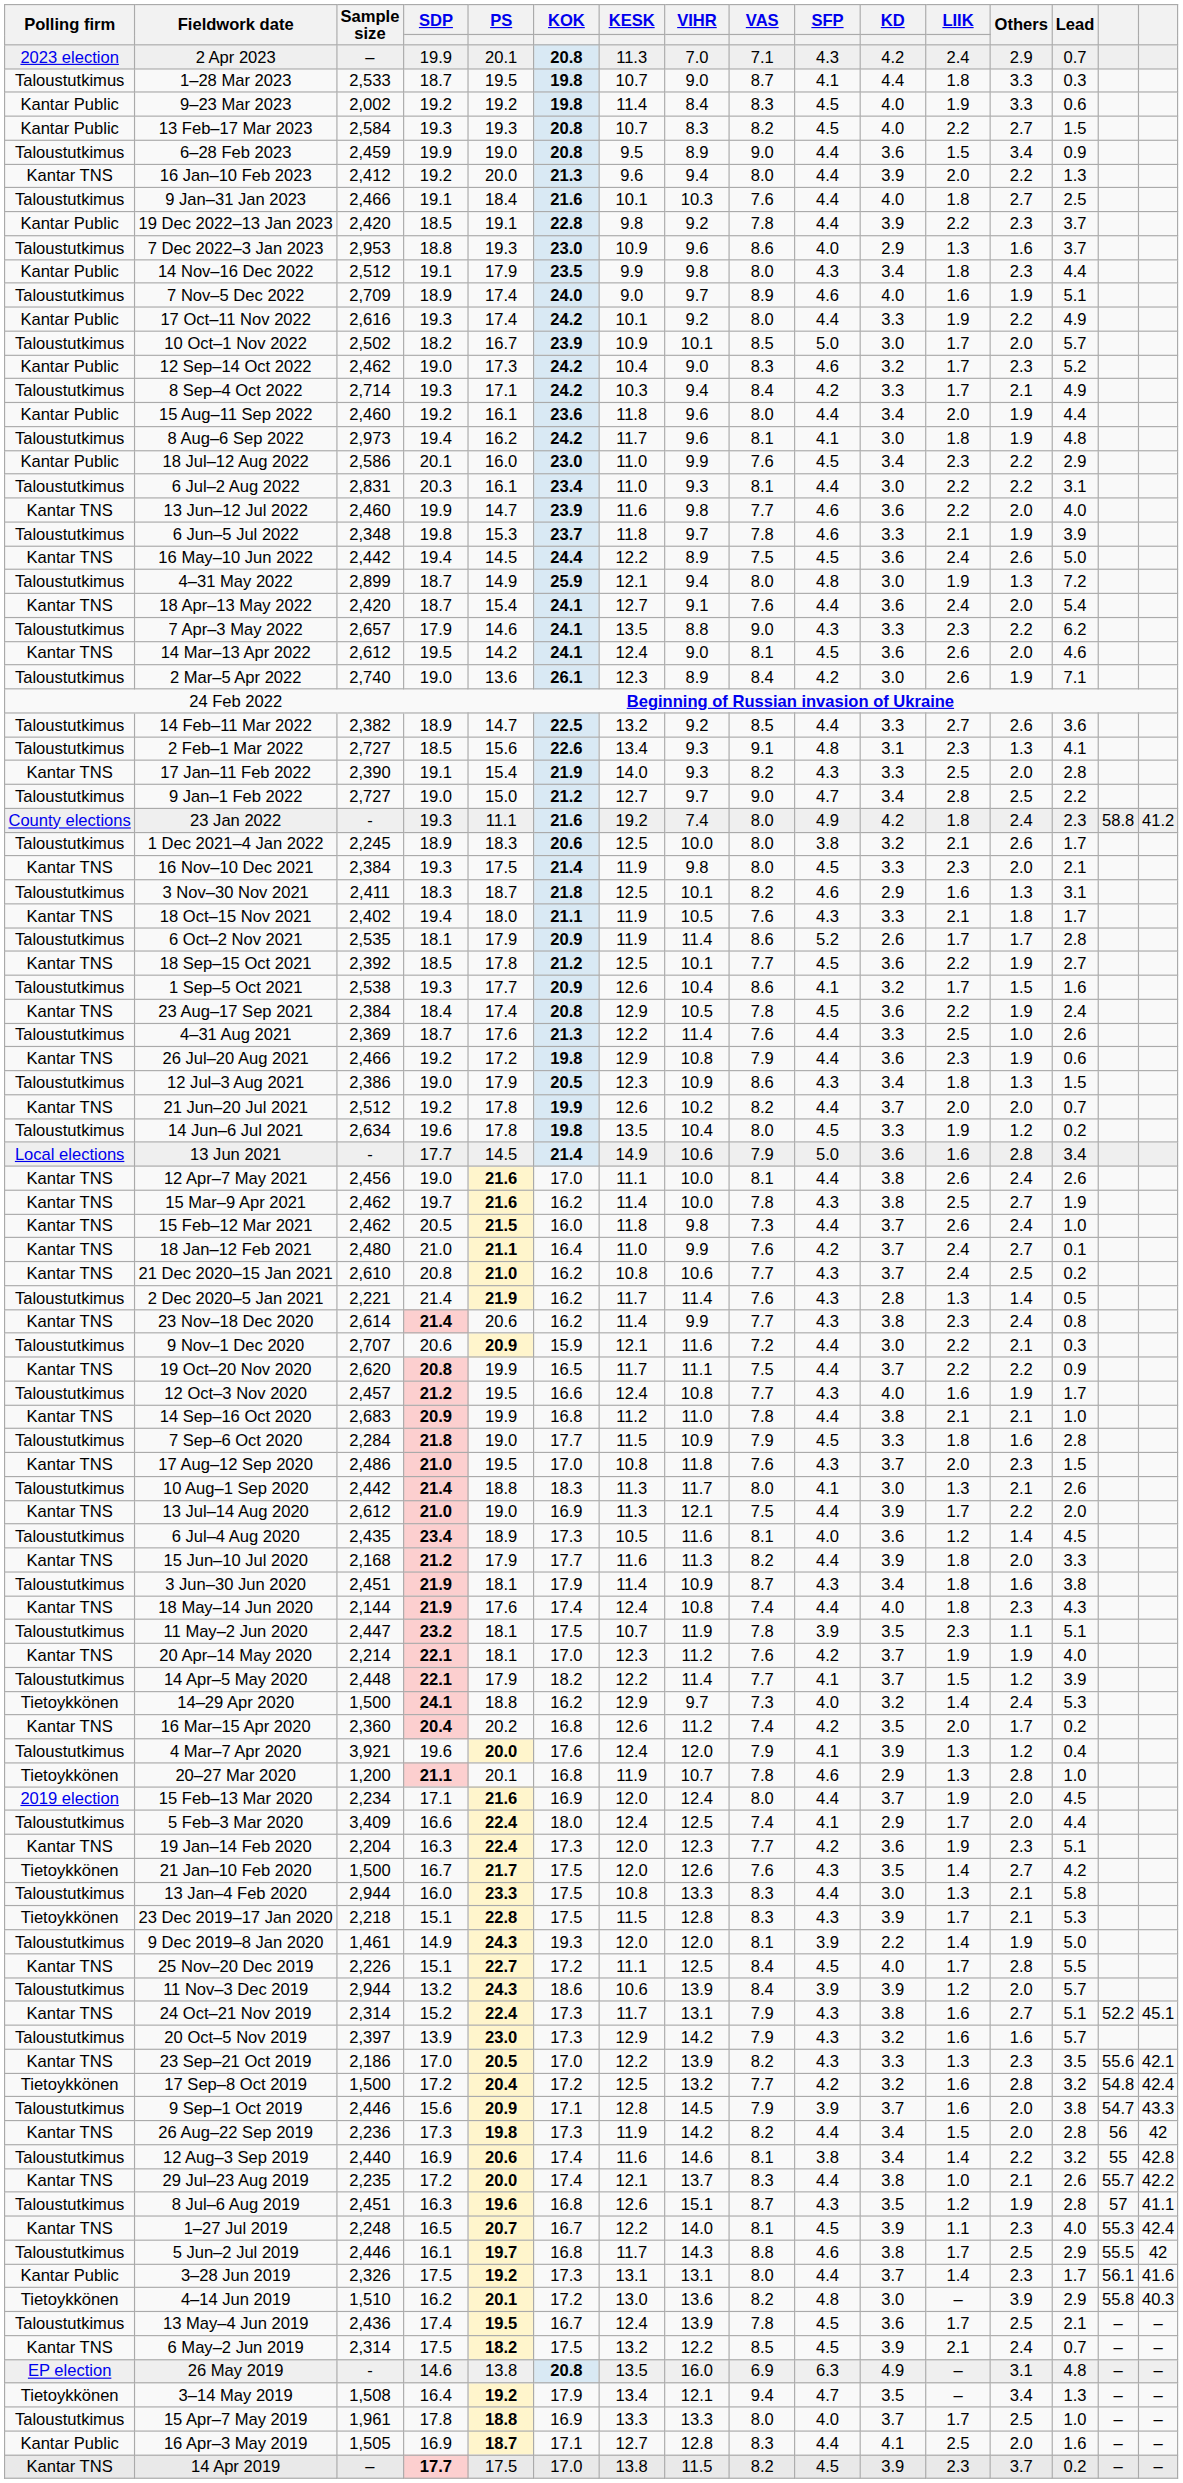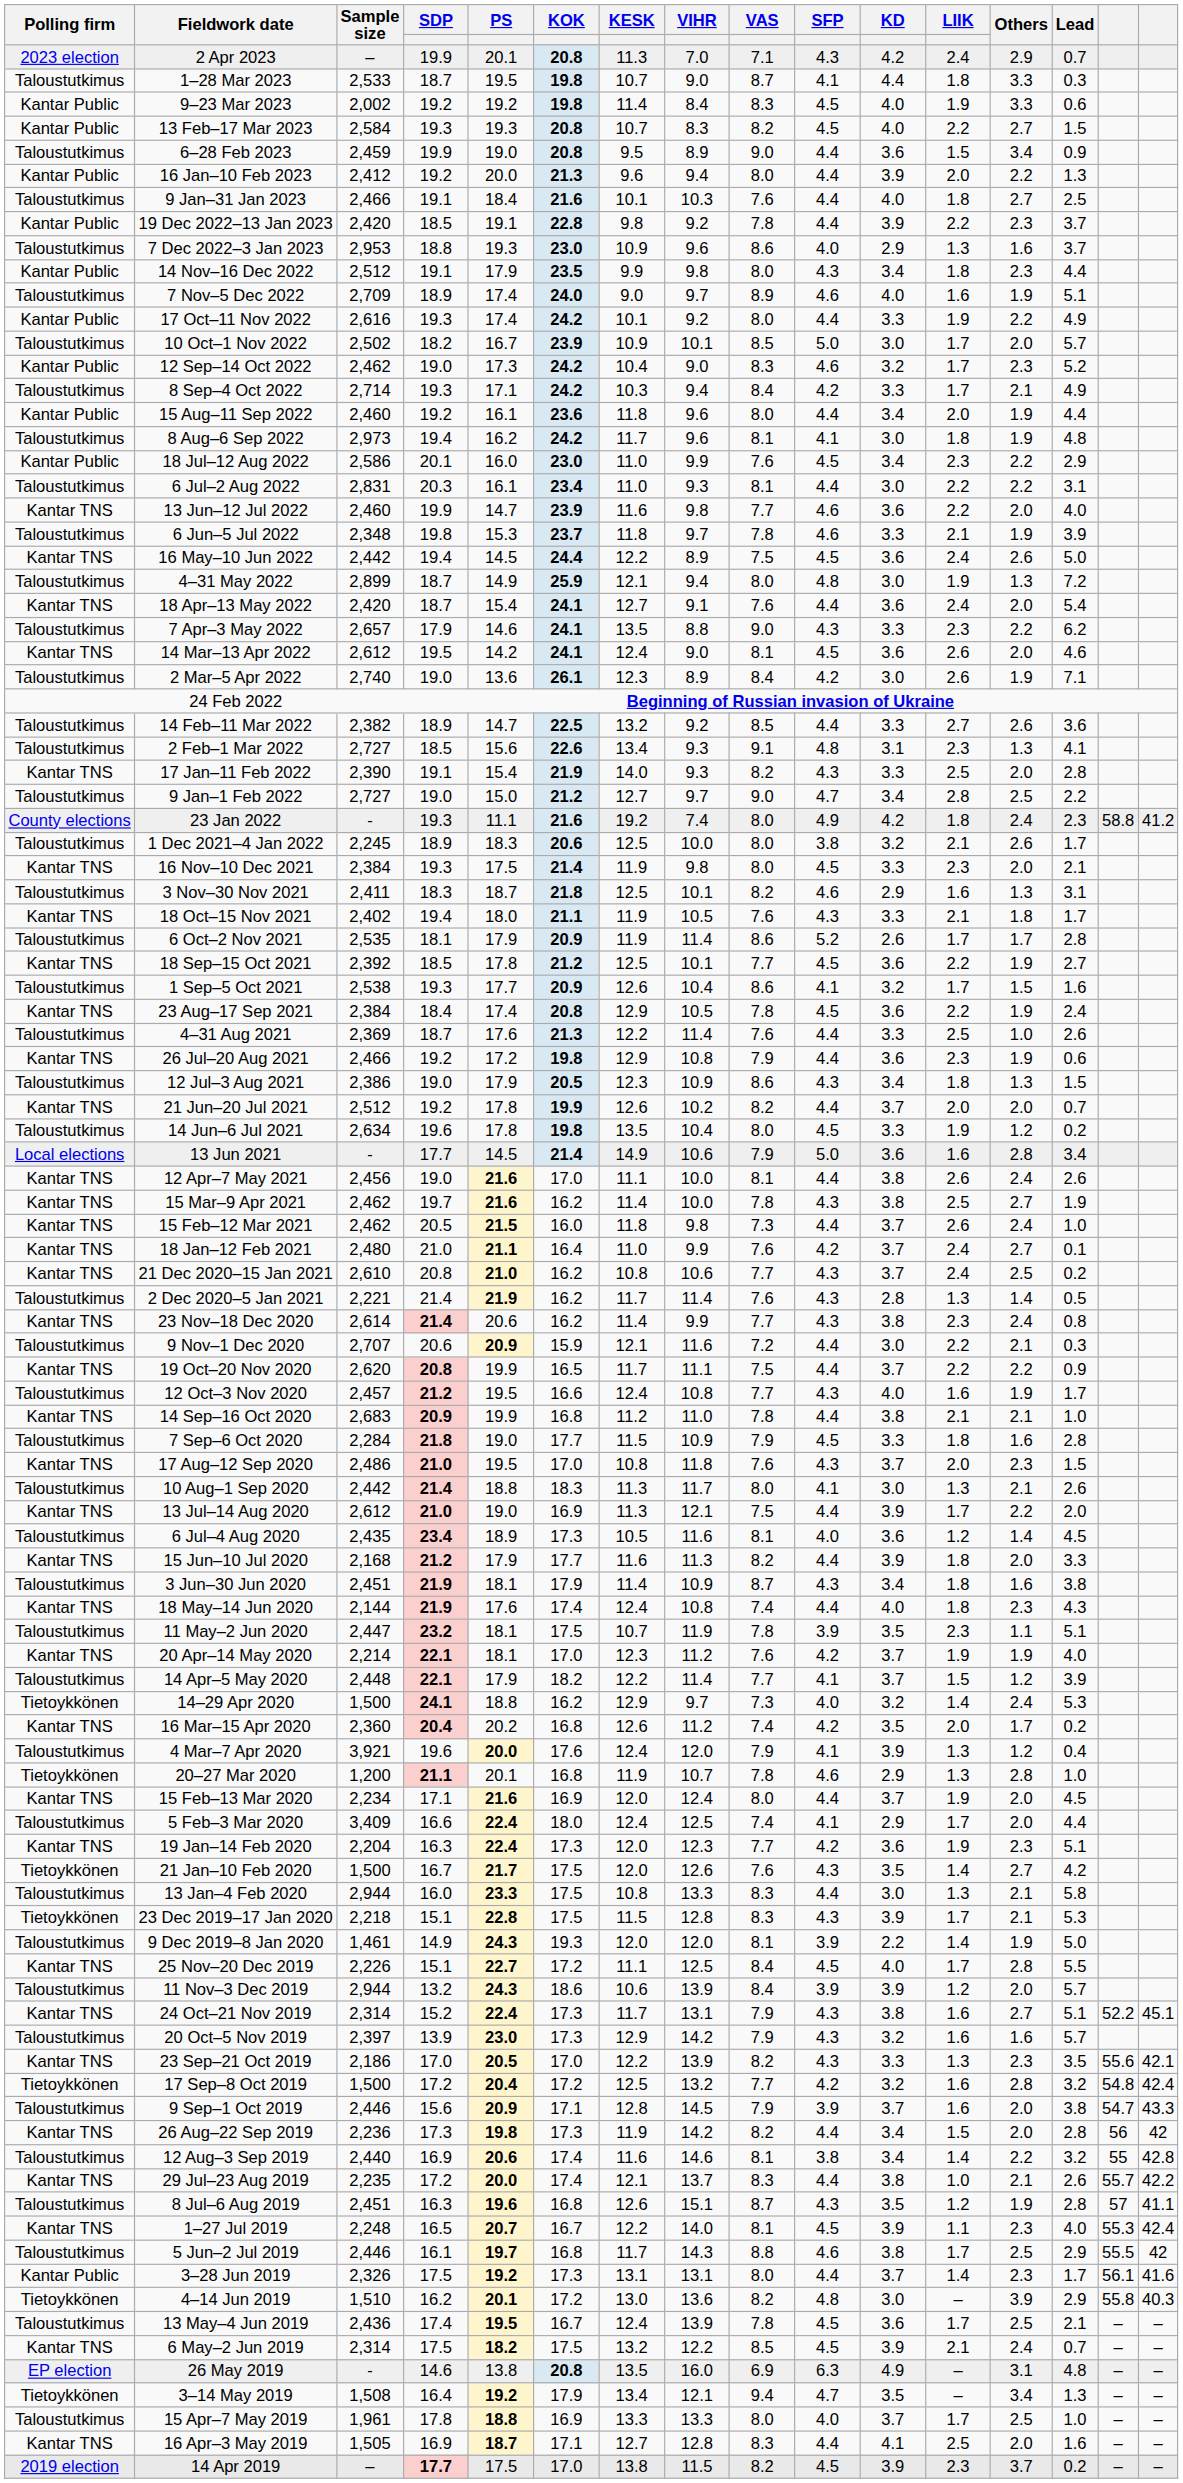16 Jan–10 Feb 2023 | Polling firm: Kantar TNS -> Kantar Public
15 Feb–13 Mar 2020 | Polling firm: 2019 election -> Kantar TNS
16 Apr–3 May 2019 | Polling firm: Kantar Public -> Kantar TNS
14 Apr 2019 | Polling firm: Kantar TNS -> 2019 election
